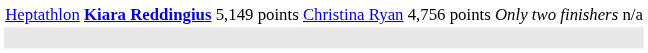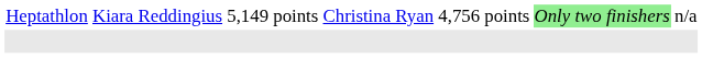Heptathlon | column 2: bold -> normal
Heptathlon | column 6: no background -> lightgreen background
